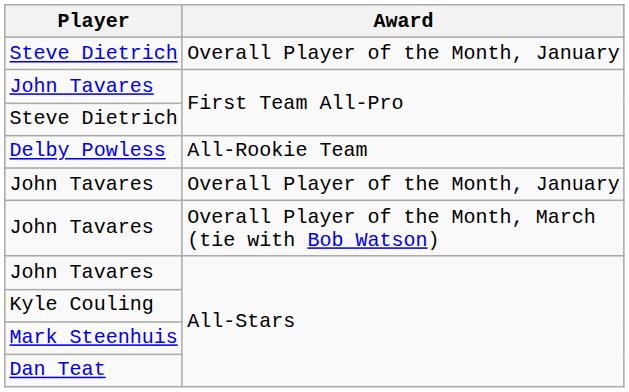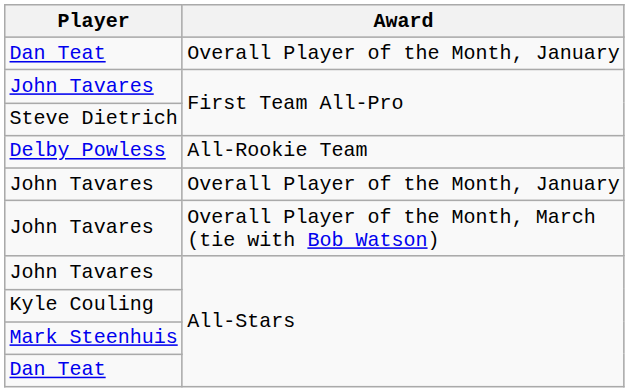row 2 | Player: Steve Dietrich -> Dan Teat
